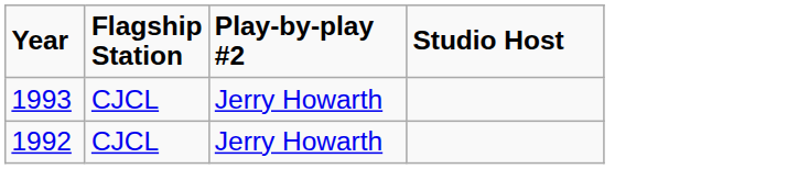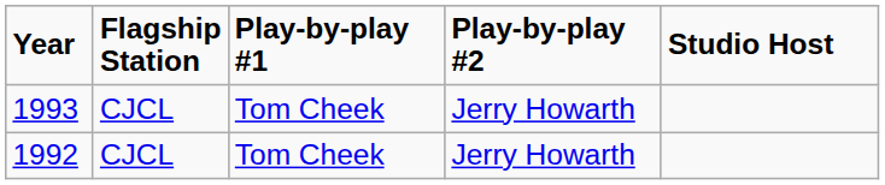+ column: Play-by-play #1 | Tom Cheek | Tom Cheek
